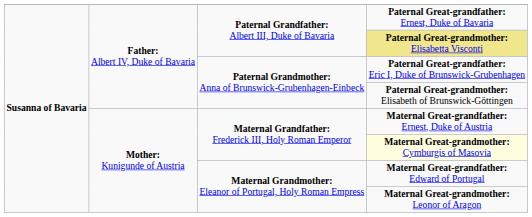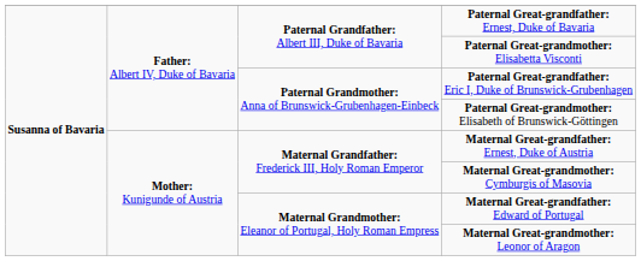Paternal Great-grandmother: Elisabetta Visconti | column 4: khaki background -> no background
Maternal Great-grandmother: Cymburgis of Masovia | column 4: lightyellow background -> no background
